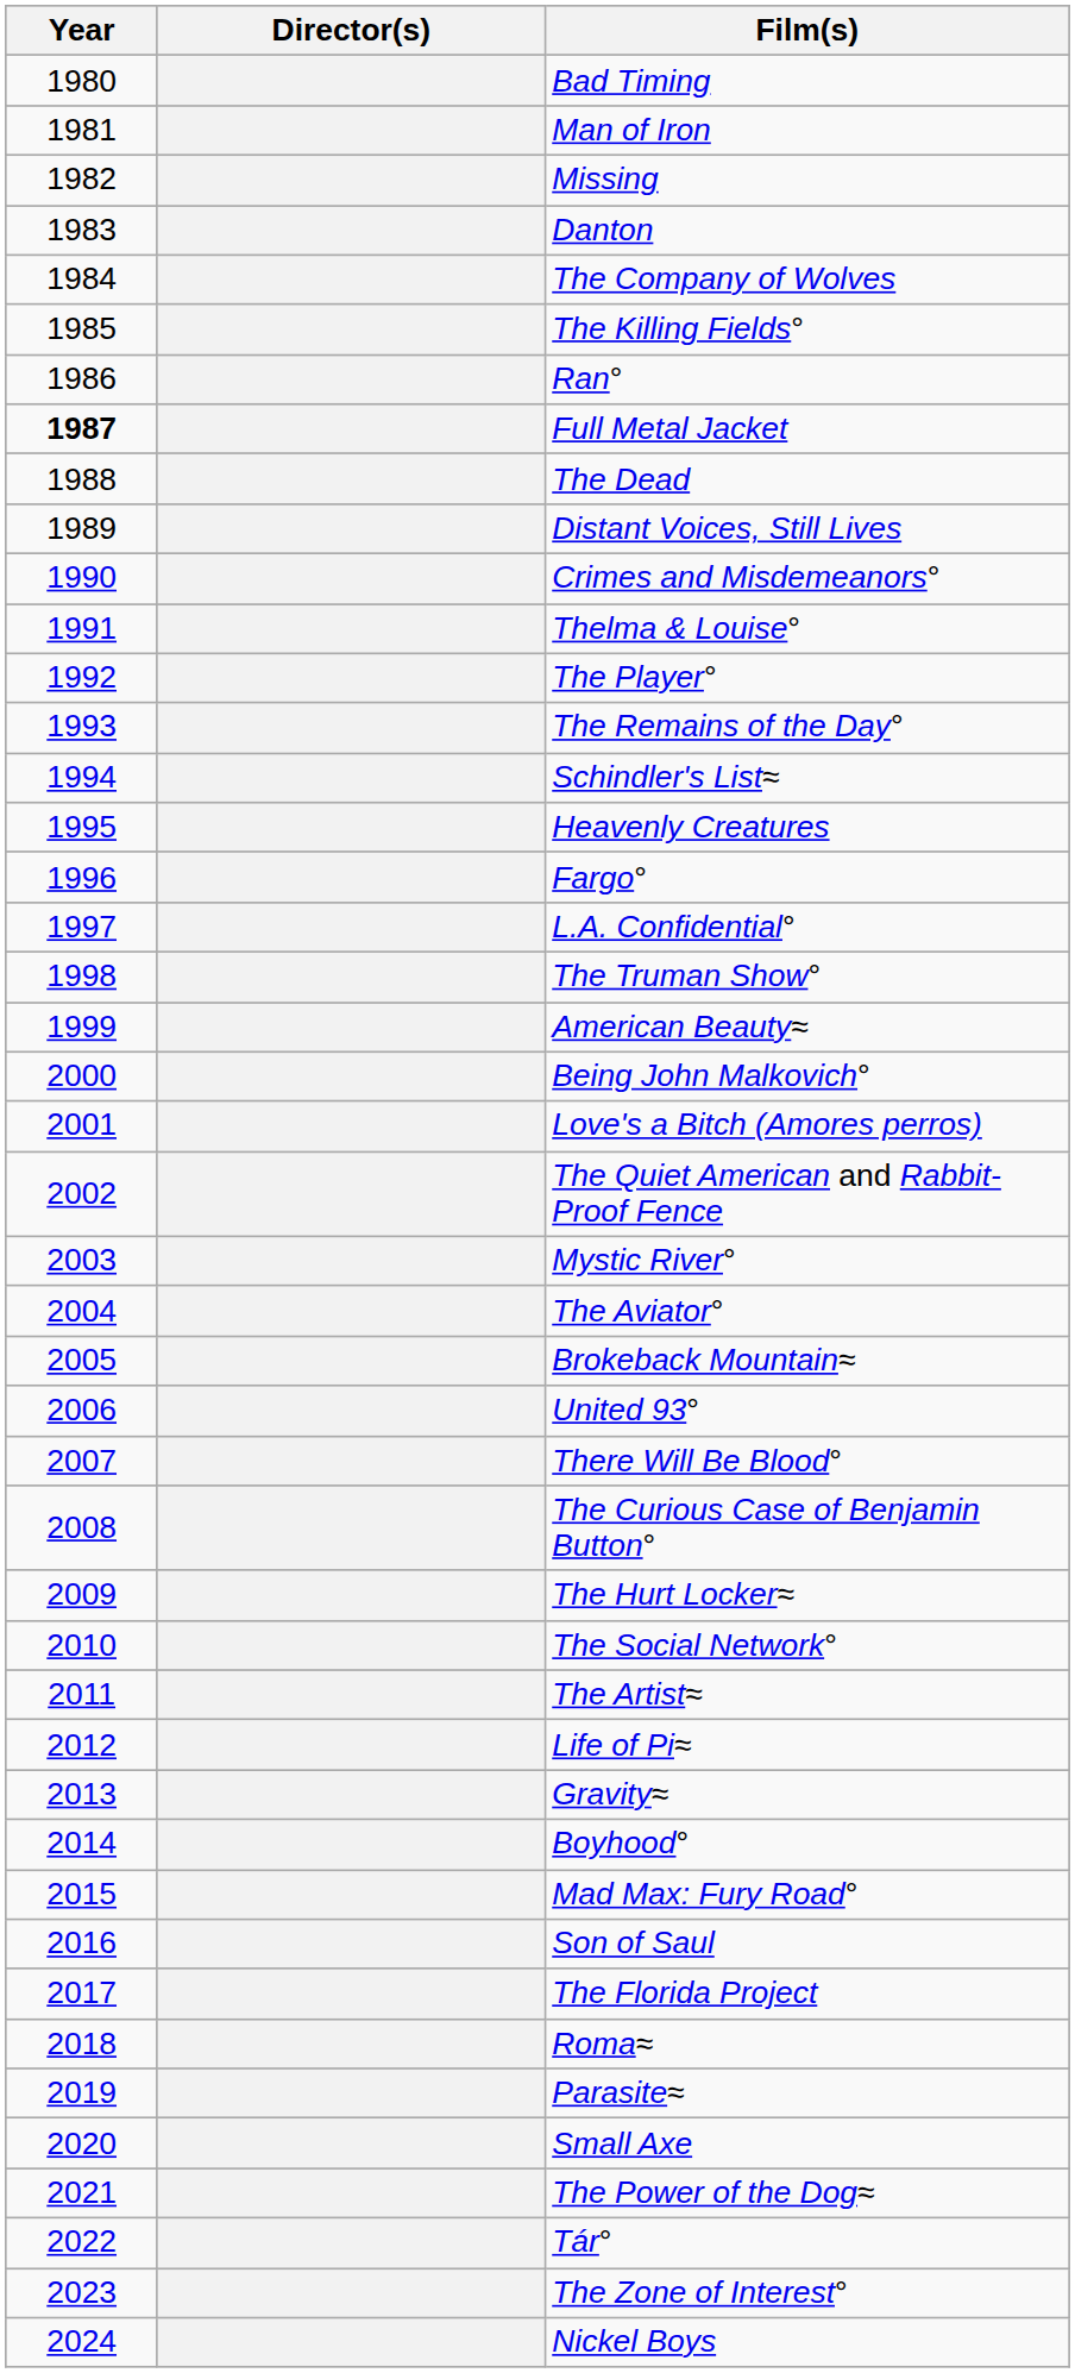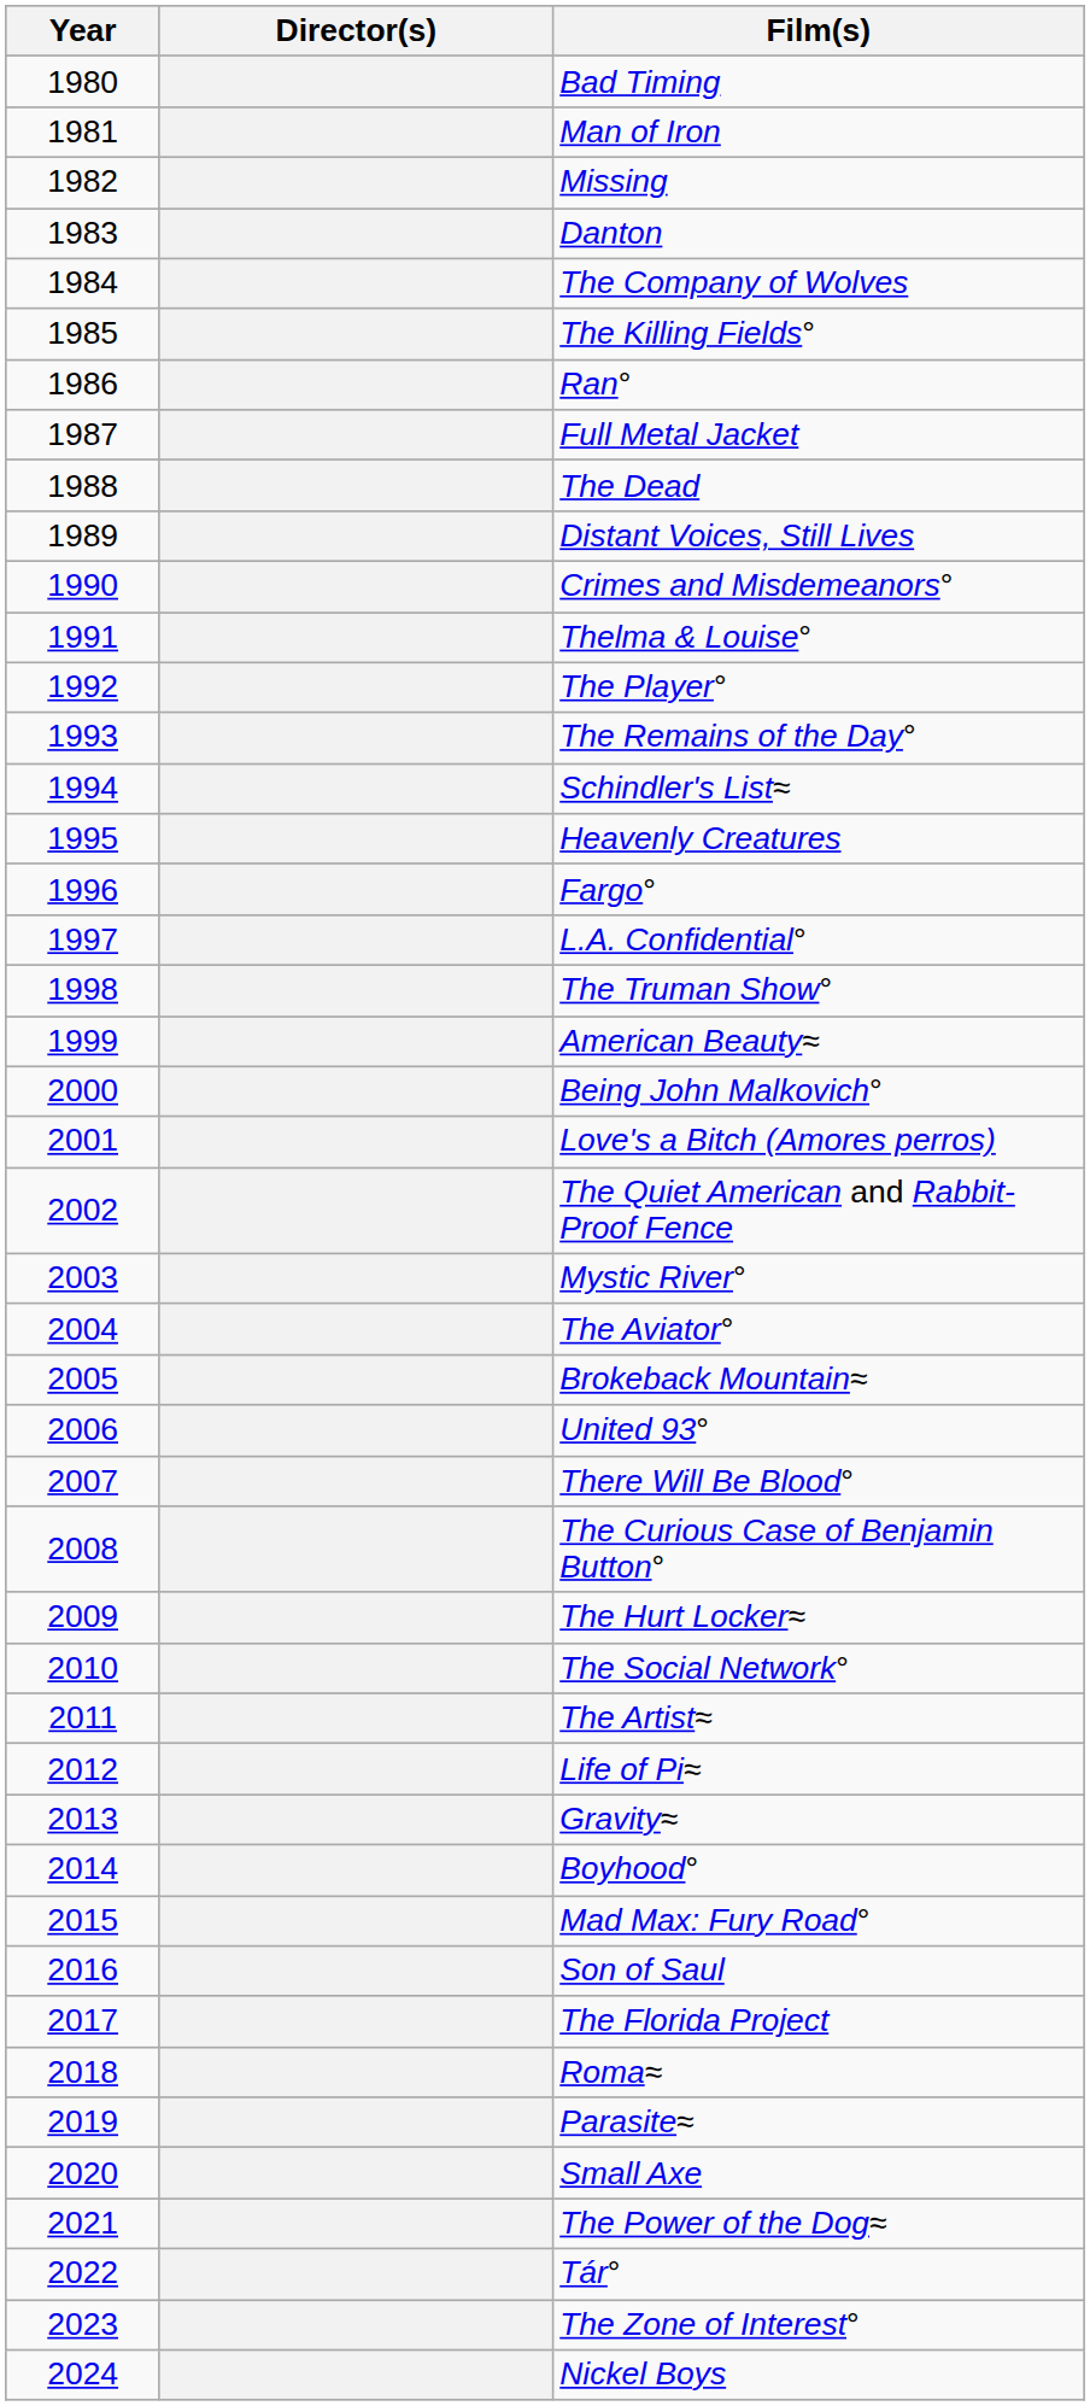Full Metal Jacket | Year: bold -> normal
